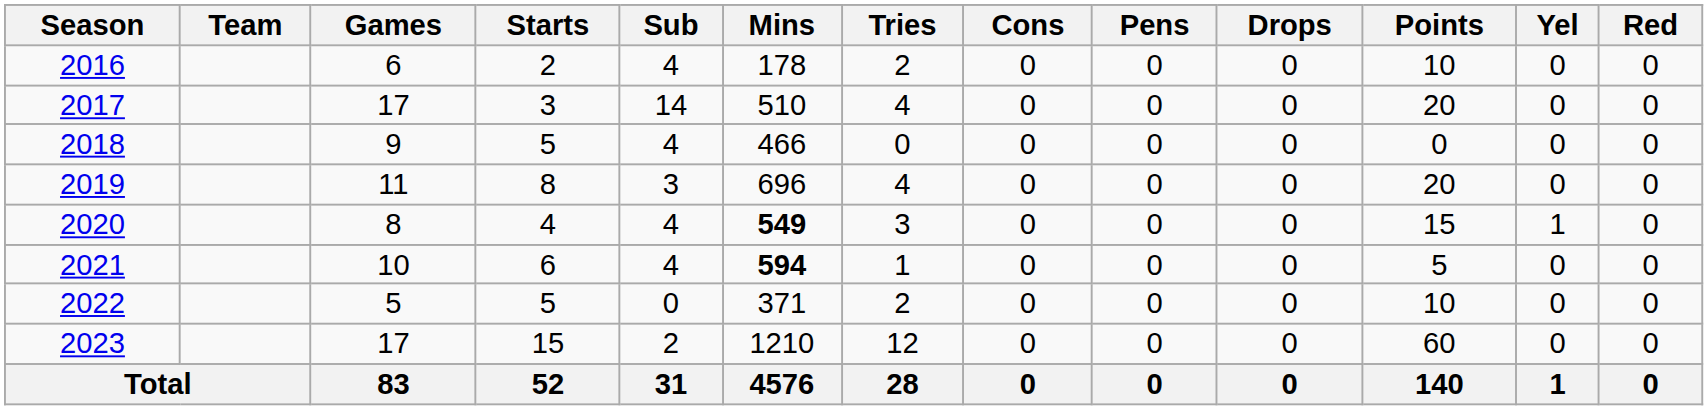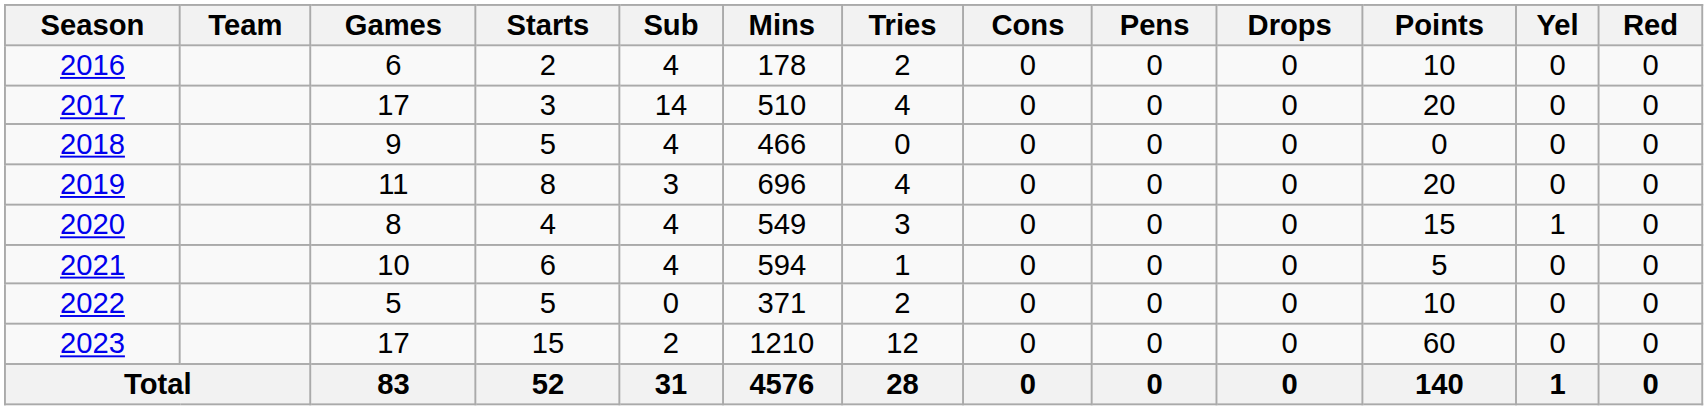2020 | Mins: bold -> normal
2021 | Mins: bold -> normal
